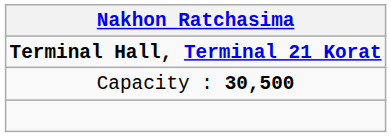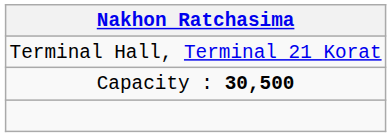row 2 | column 1: bold -> normal
